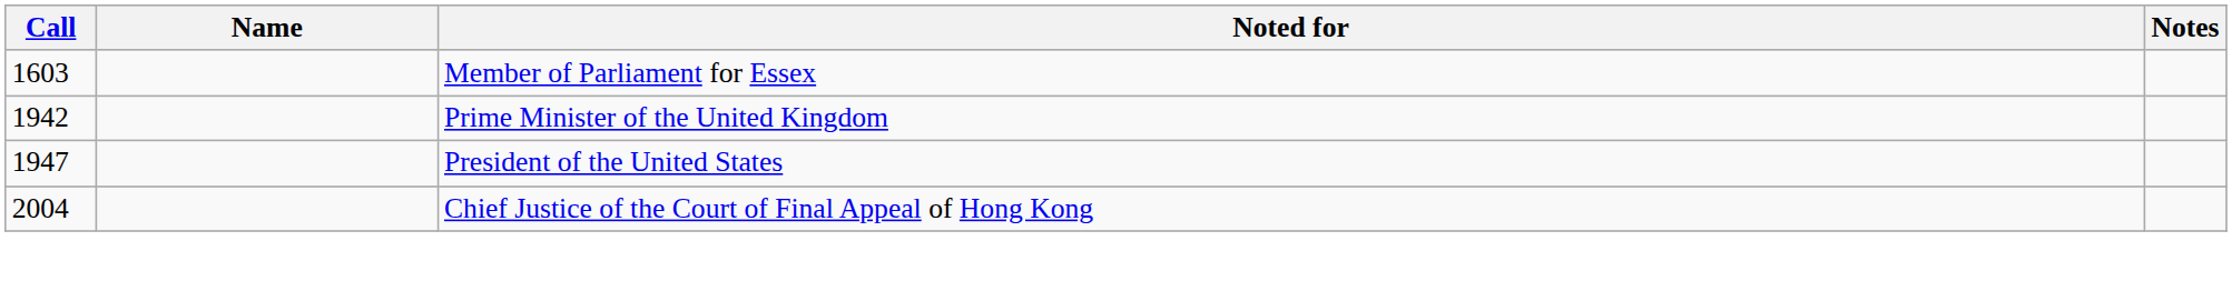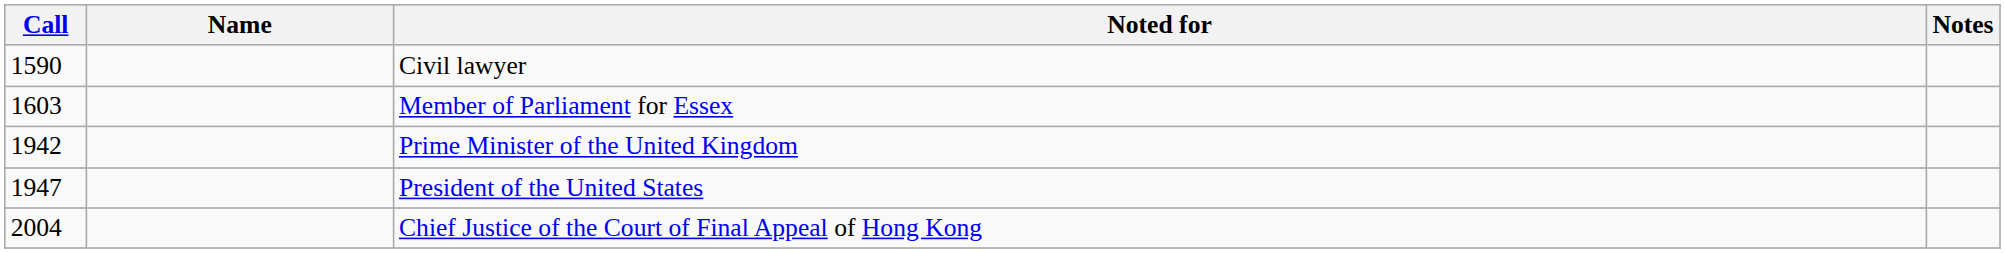+ row: 1590 | Civil lawyer
